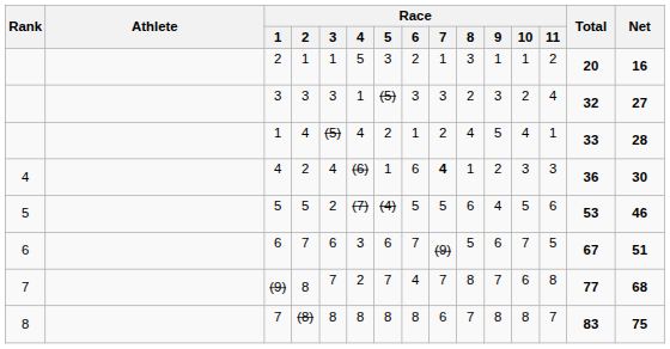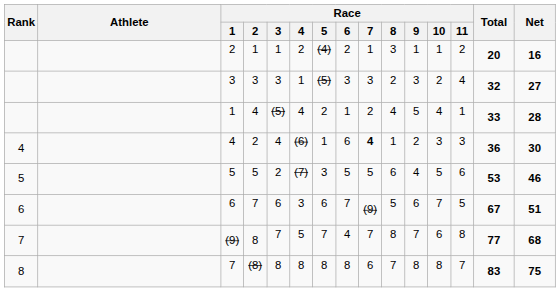row 3 | Race / 4: 5 -> 2
row 3 | Race / 5: 3 -> (4)
row 7 | Race / 5: (4) -> 3
row 9 | Race / 4: 2 -> 5
